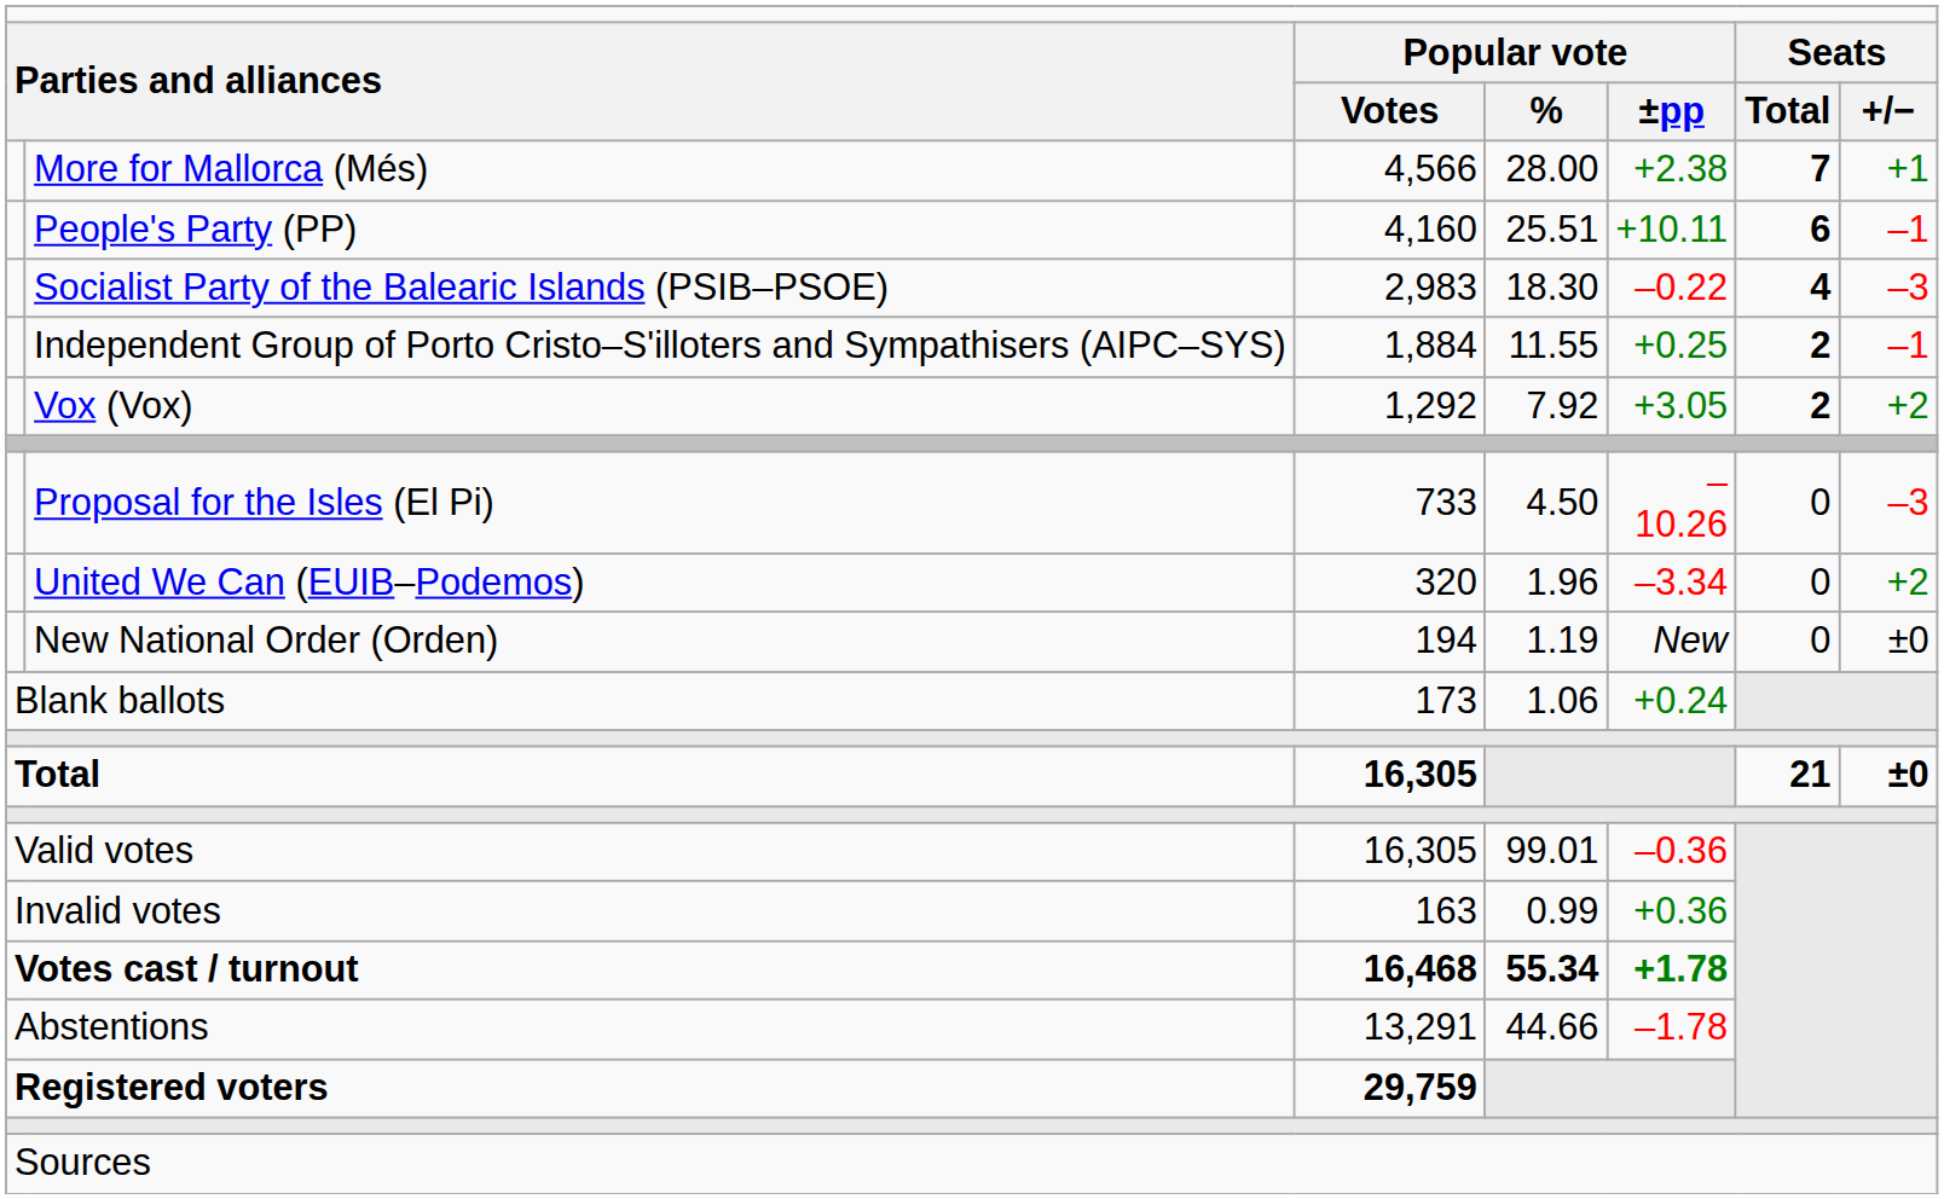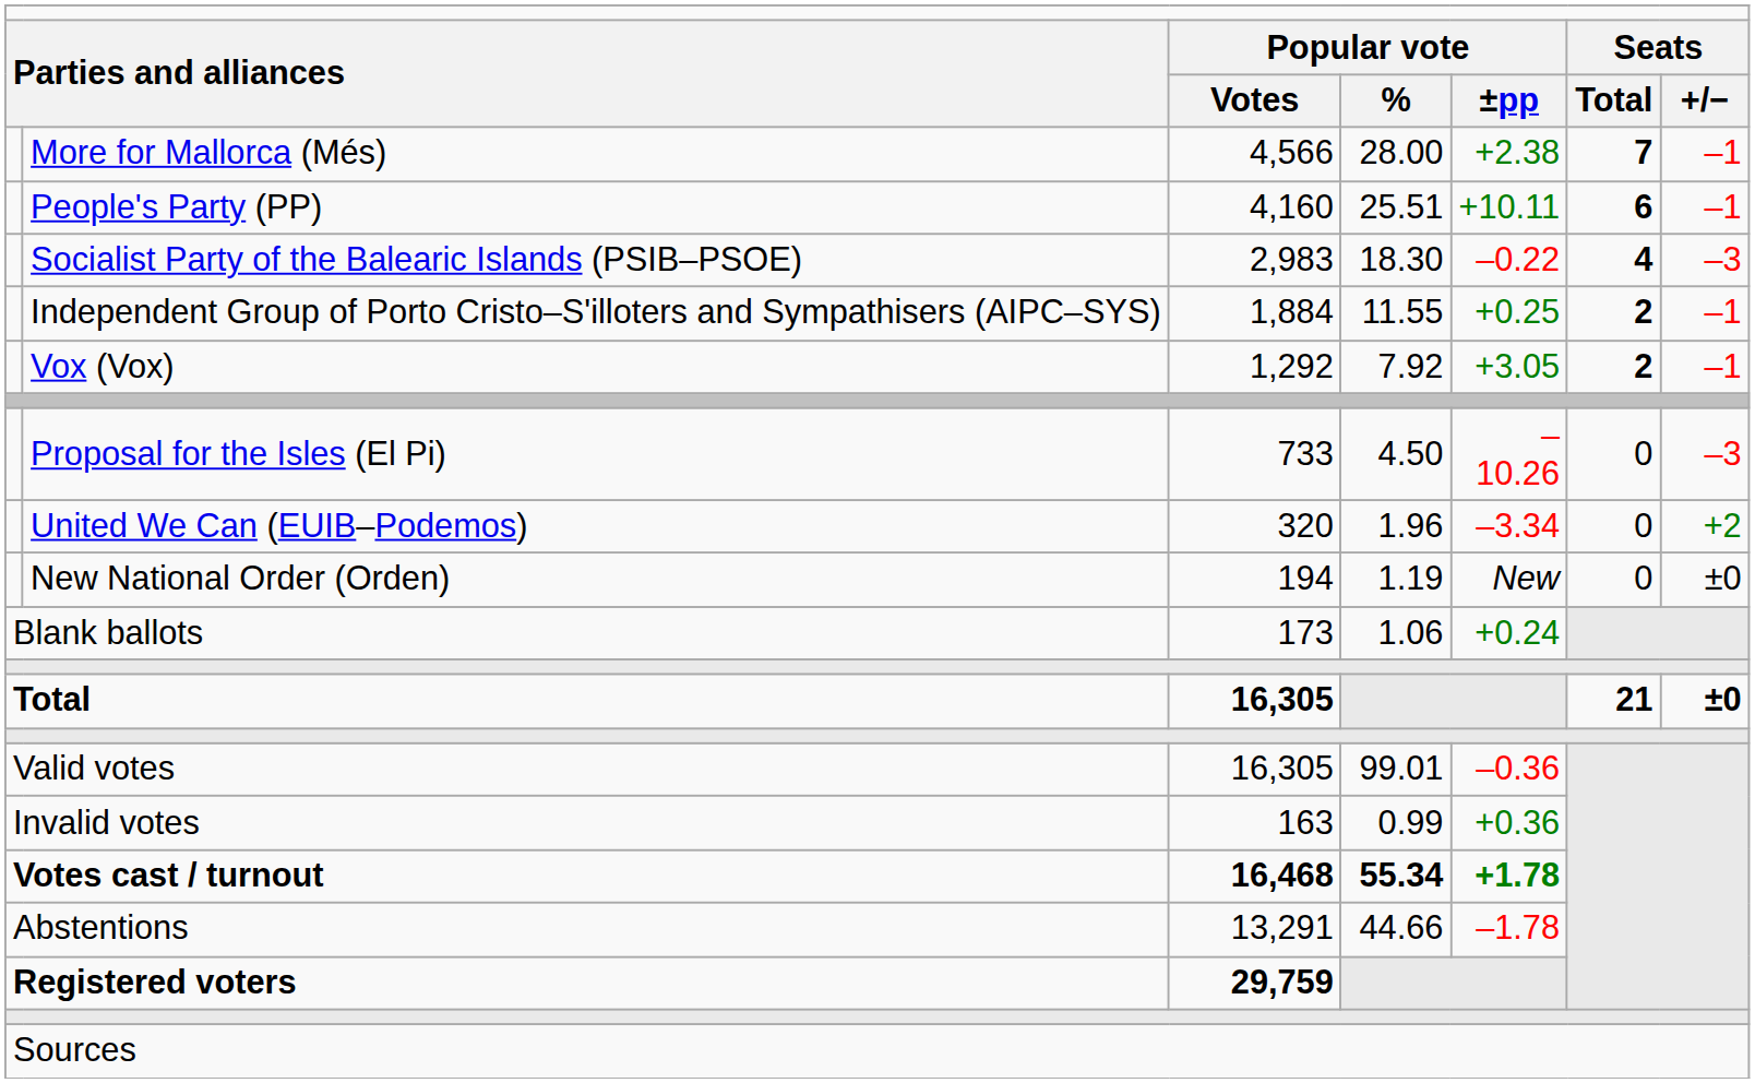More for Mallorca (Més) | column 7: +1 -> –1
Vox (Vox) | column 7: +2 -> –1
